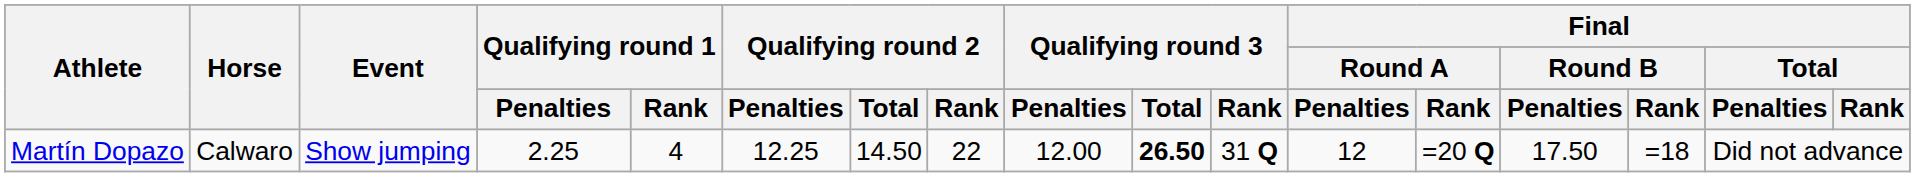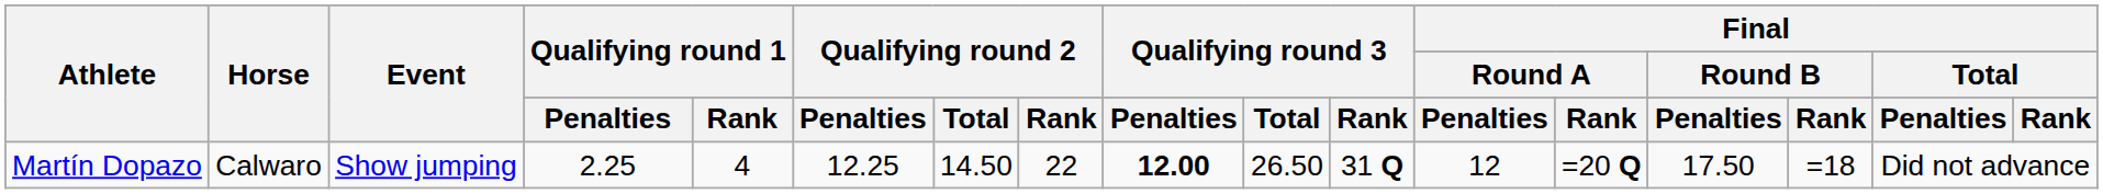Martín Dopazo | Qualifying round 3 / Penalties: normal -> bold
Martín Dopazo | Qualifying round 3 / Total: bold -> normal
